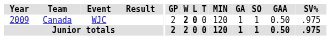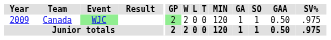Canada | Event: no background -> lightgreen background
Canada | GP: no background -> lightgreen background
Canada | W: bold -> normal
Canada | L: bold -> normal
